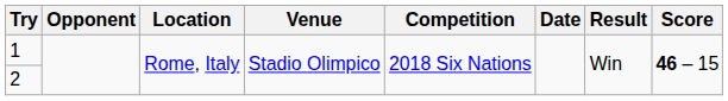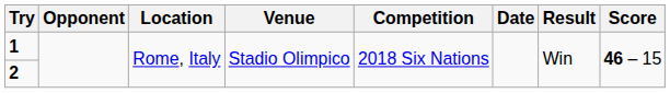1 | Try: normal -> bold
2 | Try: normal -> bold
